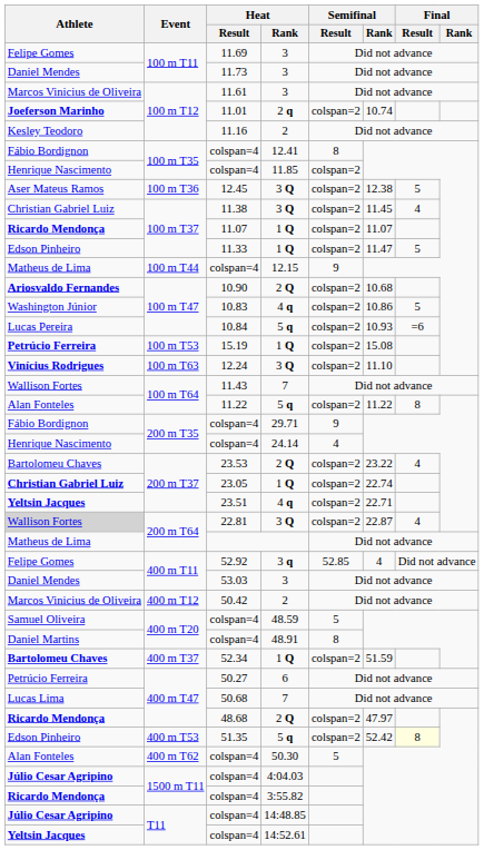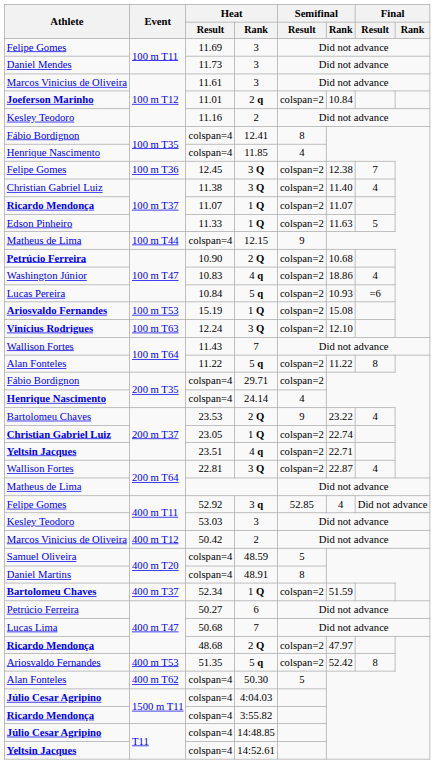11.01 | Semifinal / Rank: 10.74 -> 10.84
colspan=4 / 11.85 | Semifinal / Result: colspan=2 -> 4
12.45 | Athlete: Aser Mateus Ramos -> Felipe Gomes
12.45 | Final / Result: 5 -> 7
11.38 | Semifinal / Rank: 11.45 -> 11.40
11.33 | Semifinal / Rank: 11.47 -> 11.63
10.90 | Athlete: Ariosvaldo Fernandes -> Petrúcio Ferreira
10.83 | Semifinal / Rank: 10.86 -> 18.86
10.83 | Final / Result: 5 -> 4
15.19 | Athlete: Petrúcio Ferreira -> Ariosvaldo Fernandes
12.24 | Semifinal / Rank: 11.10 -> 12.10
colspan=4 / 29.71 | Semifinal / Result: 9 -> colspan=2
colspan=4 / 24.14 | Athlete: normal -> bold
23.53 | Semifinal / Result: colspan=2 -> 9
22.81 | Athlete: lightgrey background -> no background
53.03 | Athlete: Daniel Mendes -> Kesley Teodoro
51.35 | Athlete: Edson Pinheiro -> Ariosvaldo Fernandes
51.35 | Final / Result: lightyellow background -> no background
